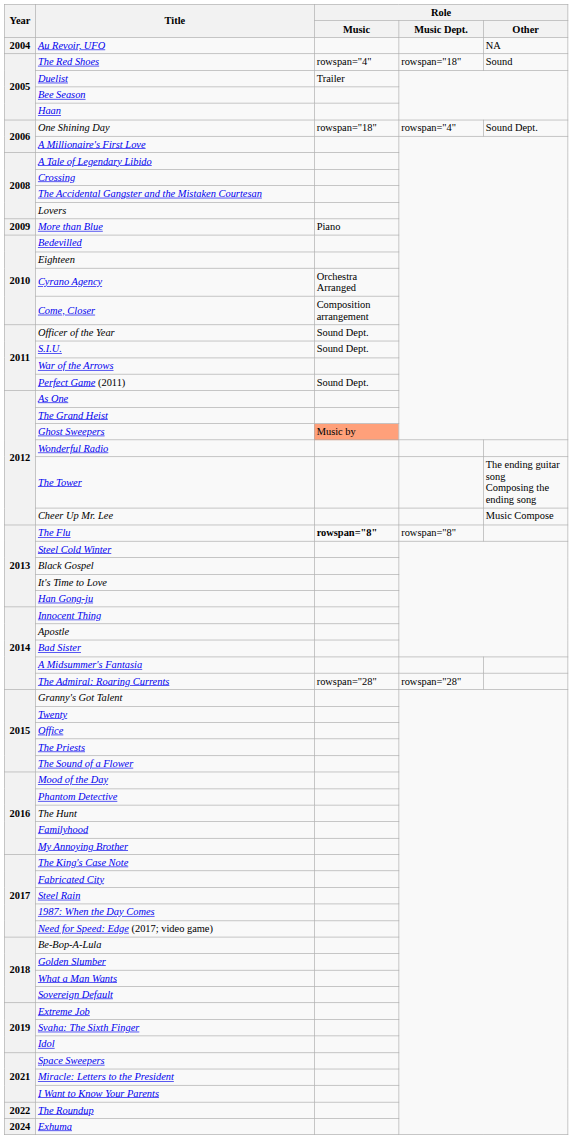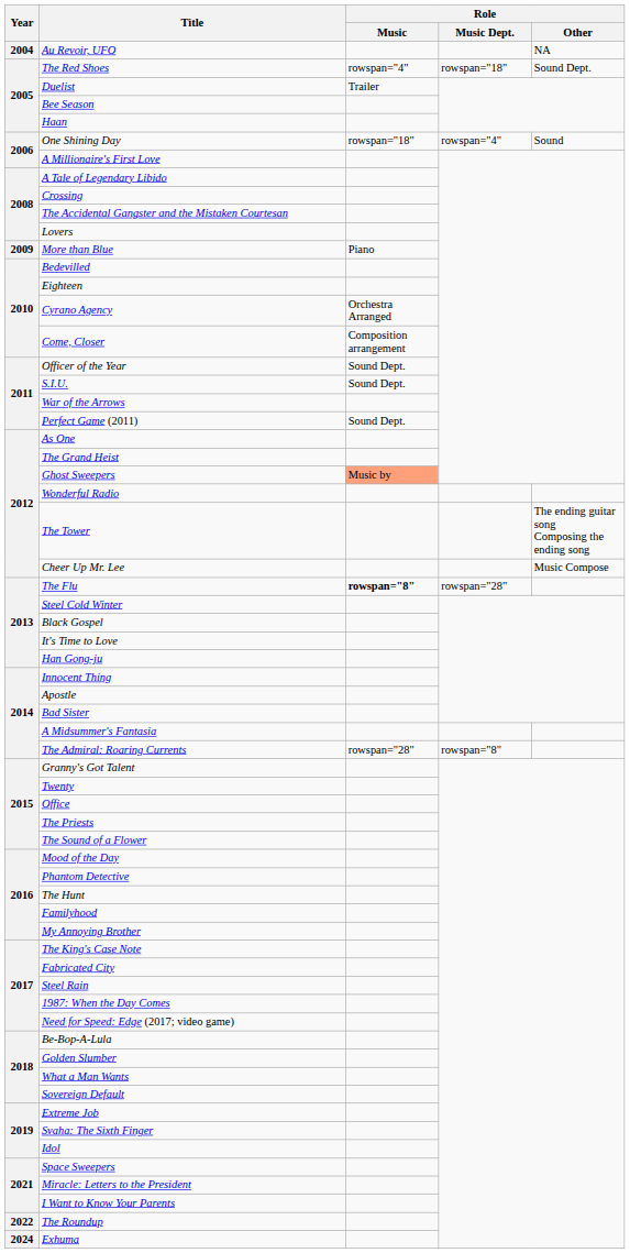The Red Shoes | Role / Other: Sound -> Sound Dept.
One Shining Day | Role / Other: Sound Dept. -> Sound
The Flu | Role / Music Dept.: rowspan="8" -> rowspan="28"
The Admiral: Roaring Currents | Role / Music Dept.: rowspan="28" -> rowspan="8"
